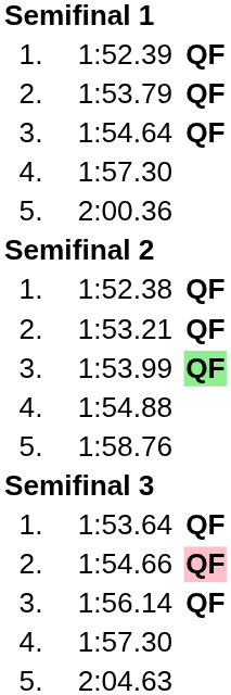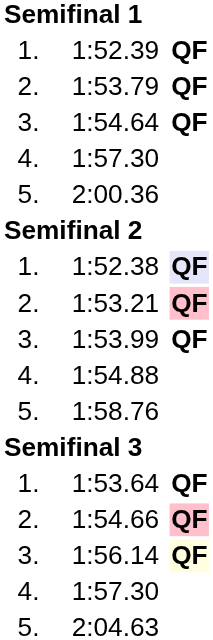1:52.38 | column 3: no background -> lavender background
1:53.21 | column 3: no background -> pink background
1:53.99 | column 3: lightgreen background -> no background
1:56.14 | column 3: no background -> lightyellow background
